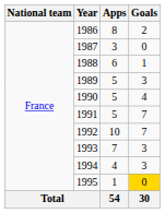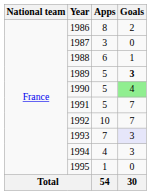1989 | Goals: normal -> bold
1990 | Goals: no background -> lightgreen background
1993 | Goals: no background -> lavender background
1995 | Goals: gold background -> no background
